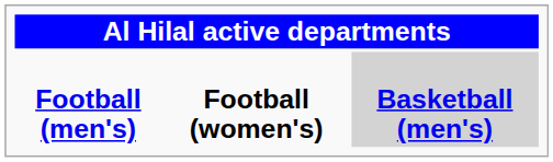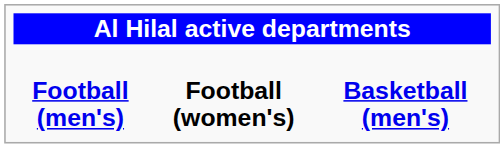Football (men's) | column 3: lightgrey background -> no background
